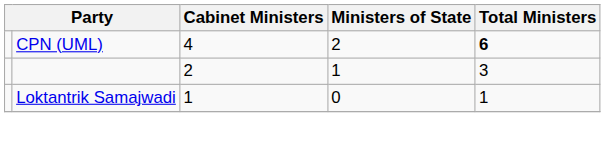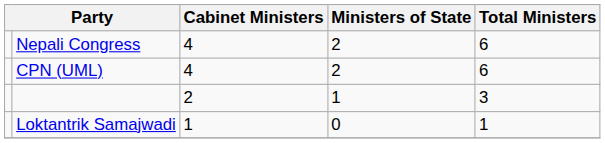+ row: Nepali Congress | 4 | 2 | 6
CPN (UML) | Total Ministers: bold -> normal
